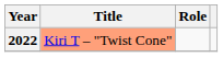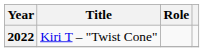2022 | Title: lightsalmon background -> no background
